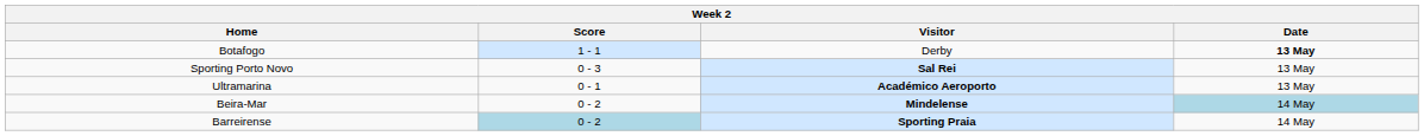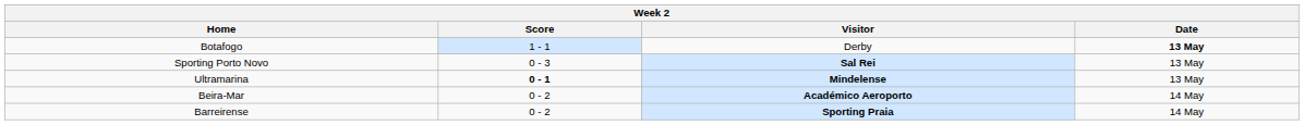Ultramarina | Score: normal -> bold
Ultramarina | Visitor: Académico Aeroporto -> Mindelense
Beira-Mar | Visitor: Mindelense -> Académico Aeroporto
Beira-Mar | Date: lightblue background -> no background
Barreirense | Score: lightblue background -> no background
